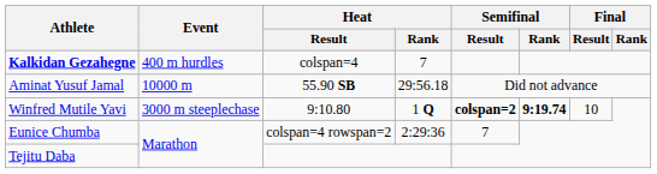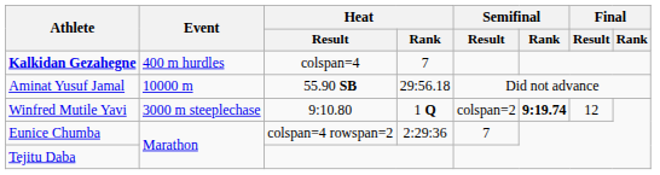Winfred Mutile Yavi | Semifinal / Result: bold -> normal
Winfred Mutile Yavi | Final / Result: 10 -> 12
